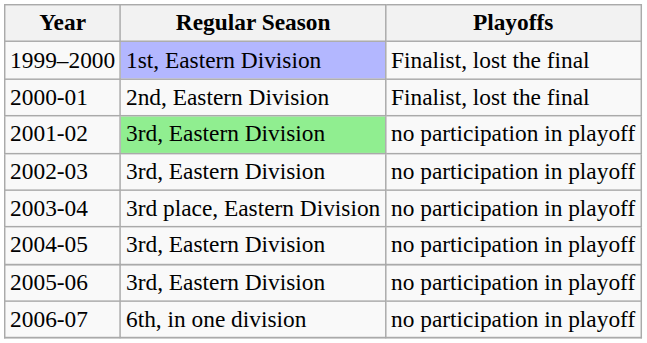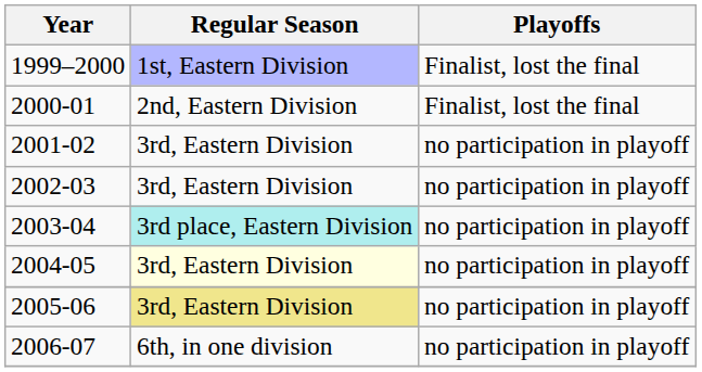2001-02 | Regular Season: lightgreen background -> no background
2003-04 | Regular Season: no background -> paleturquoise background
2004-05 | Regular Season: no background -> lightyellow background
2005-06 | Regular Season: no background -> khaki background
